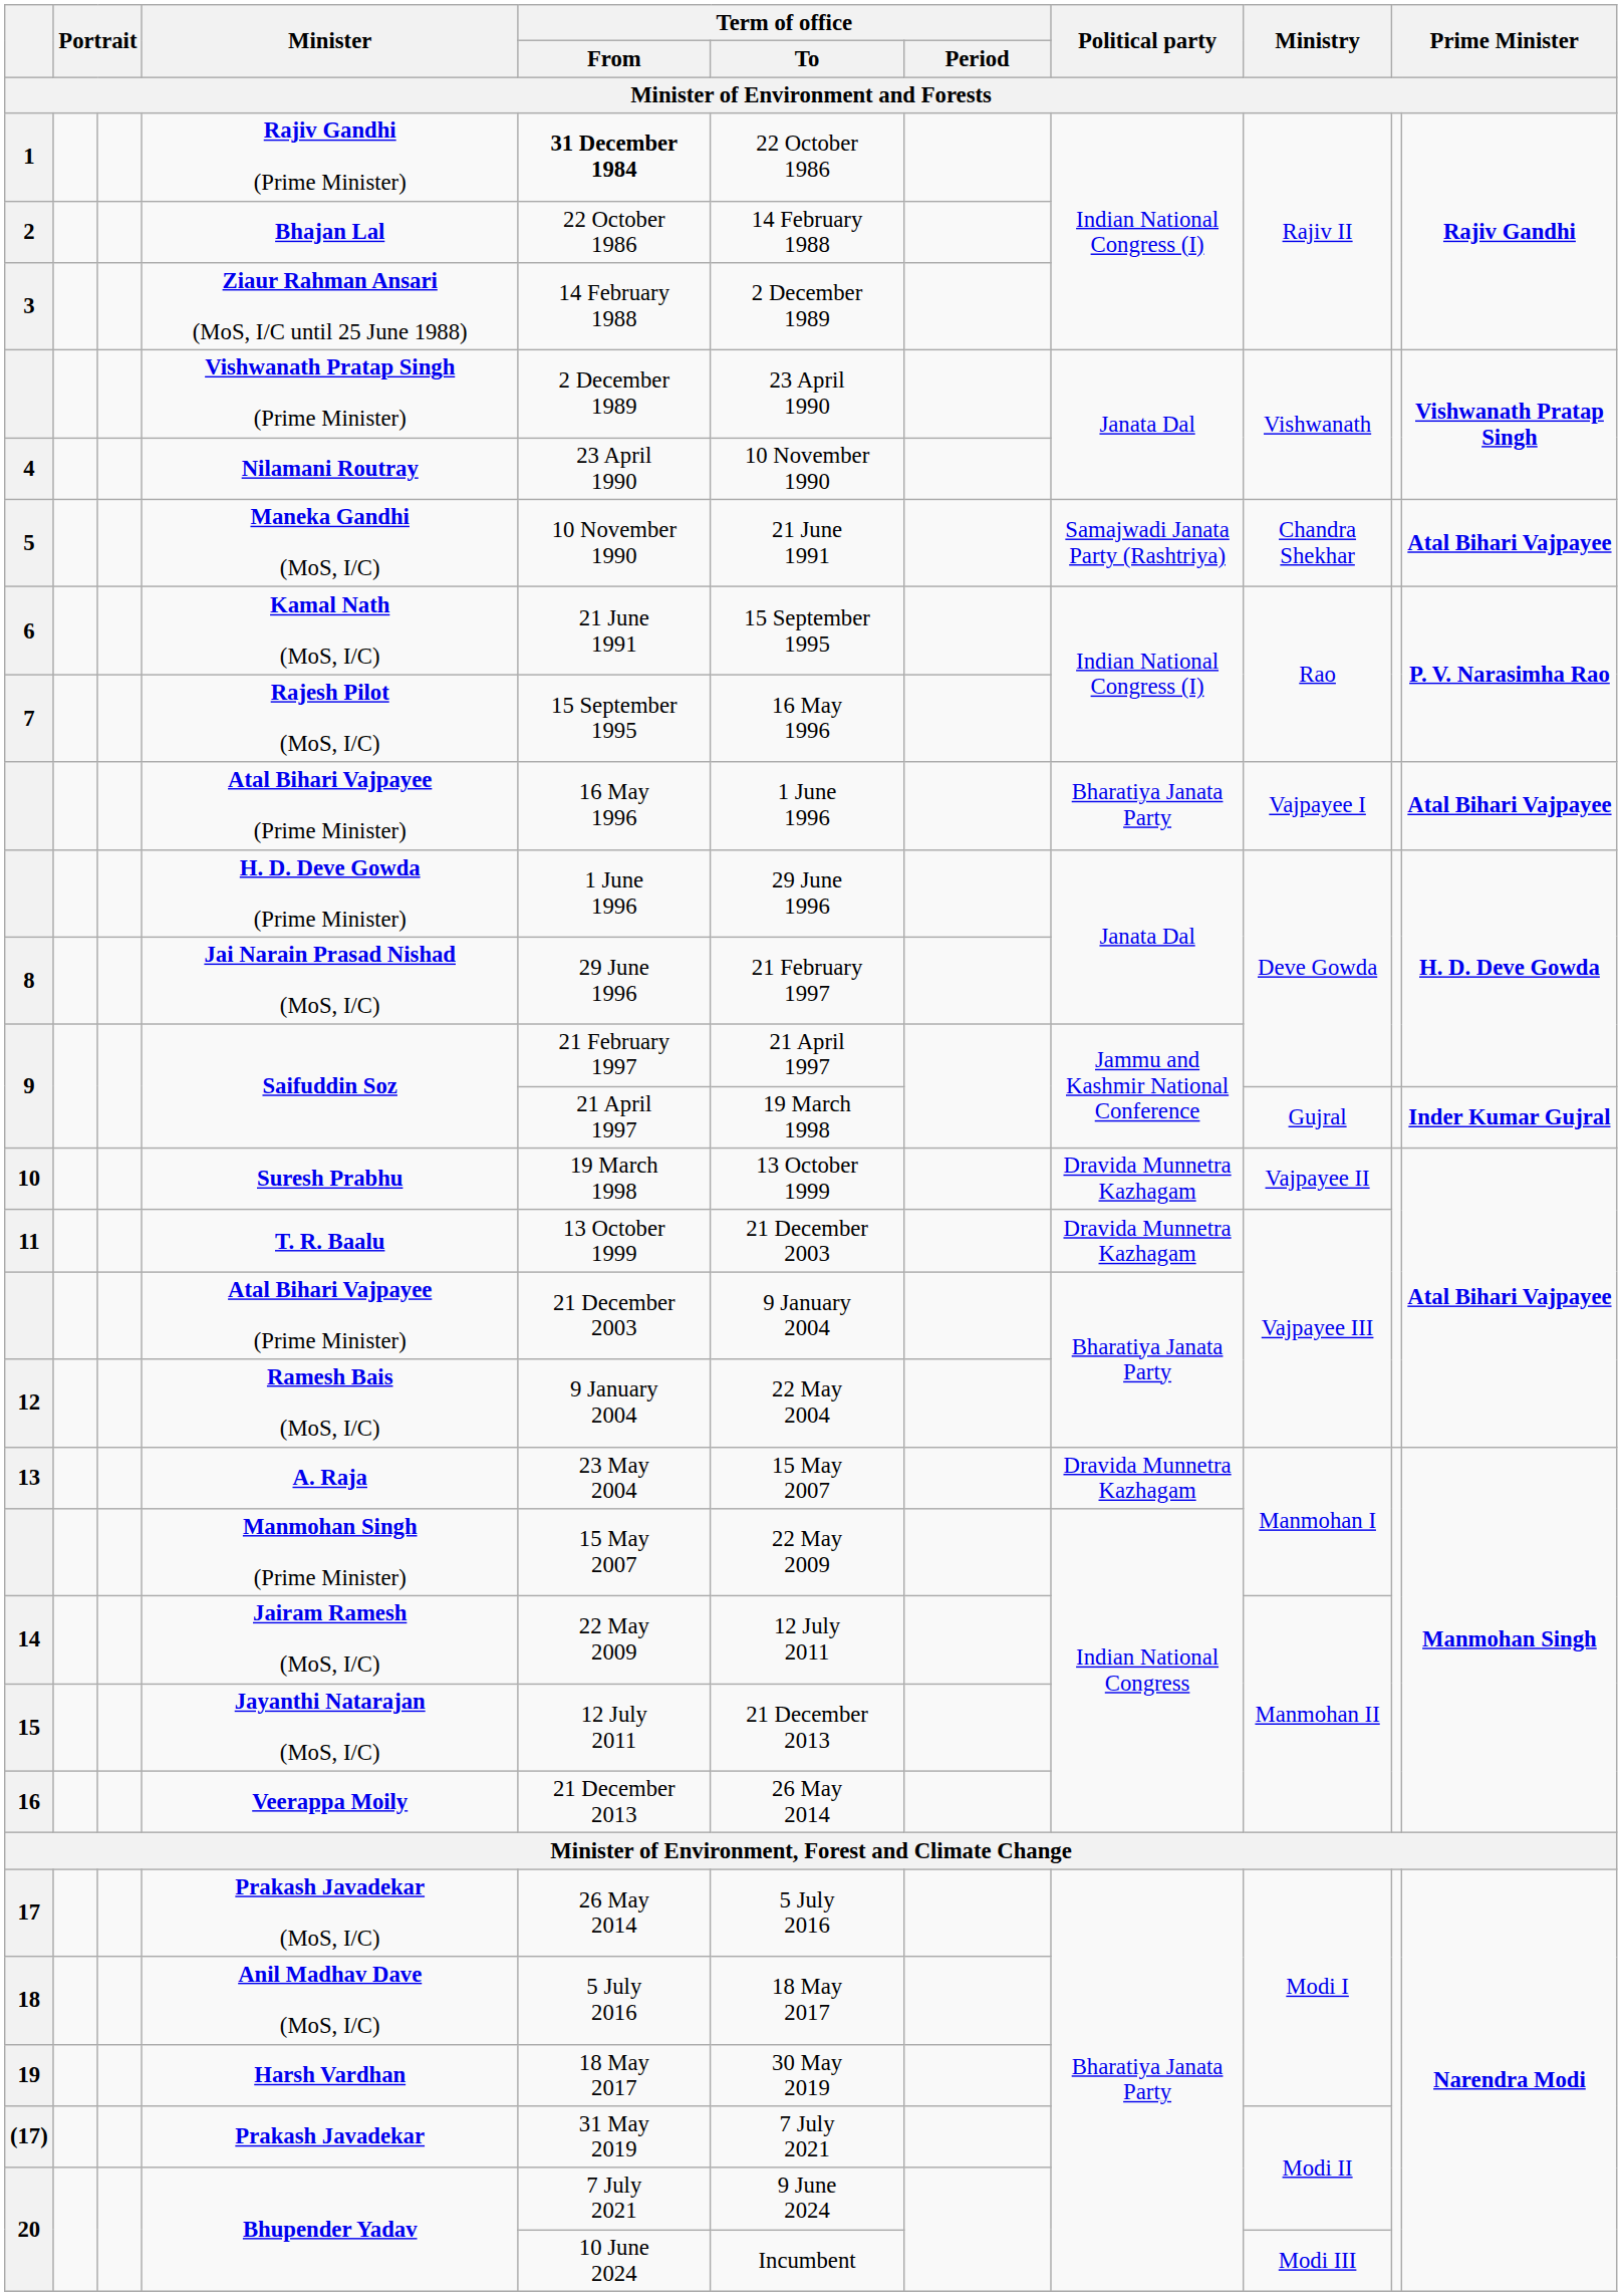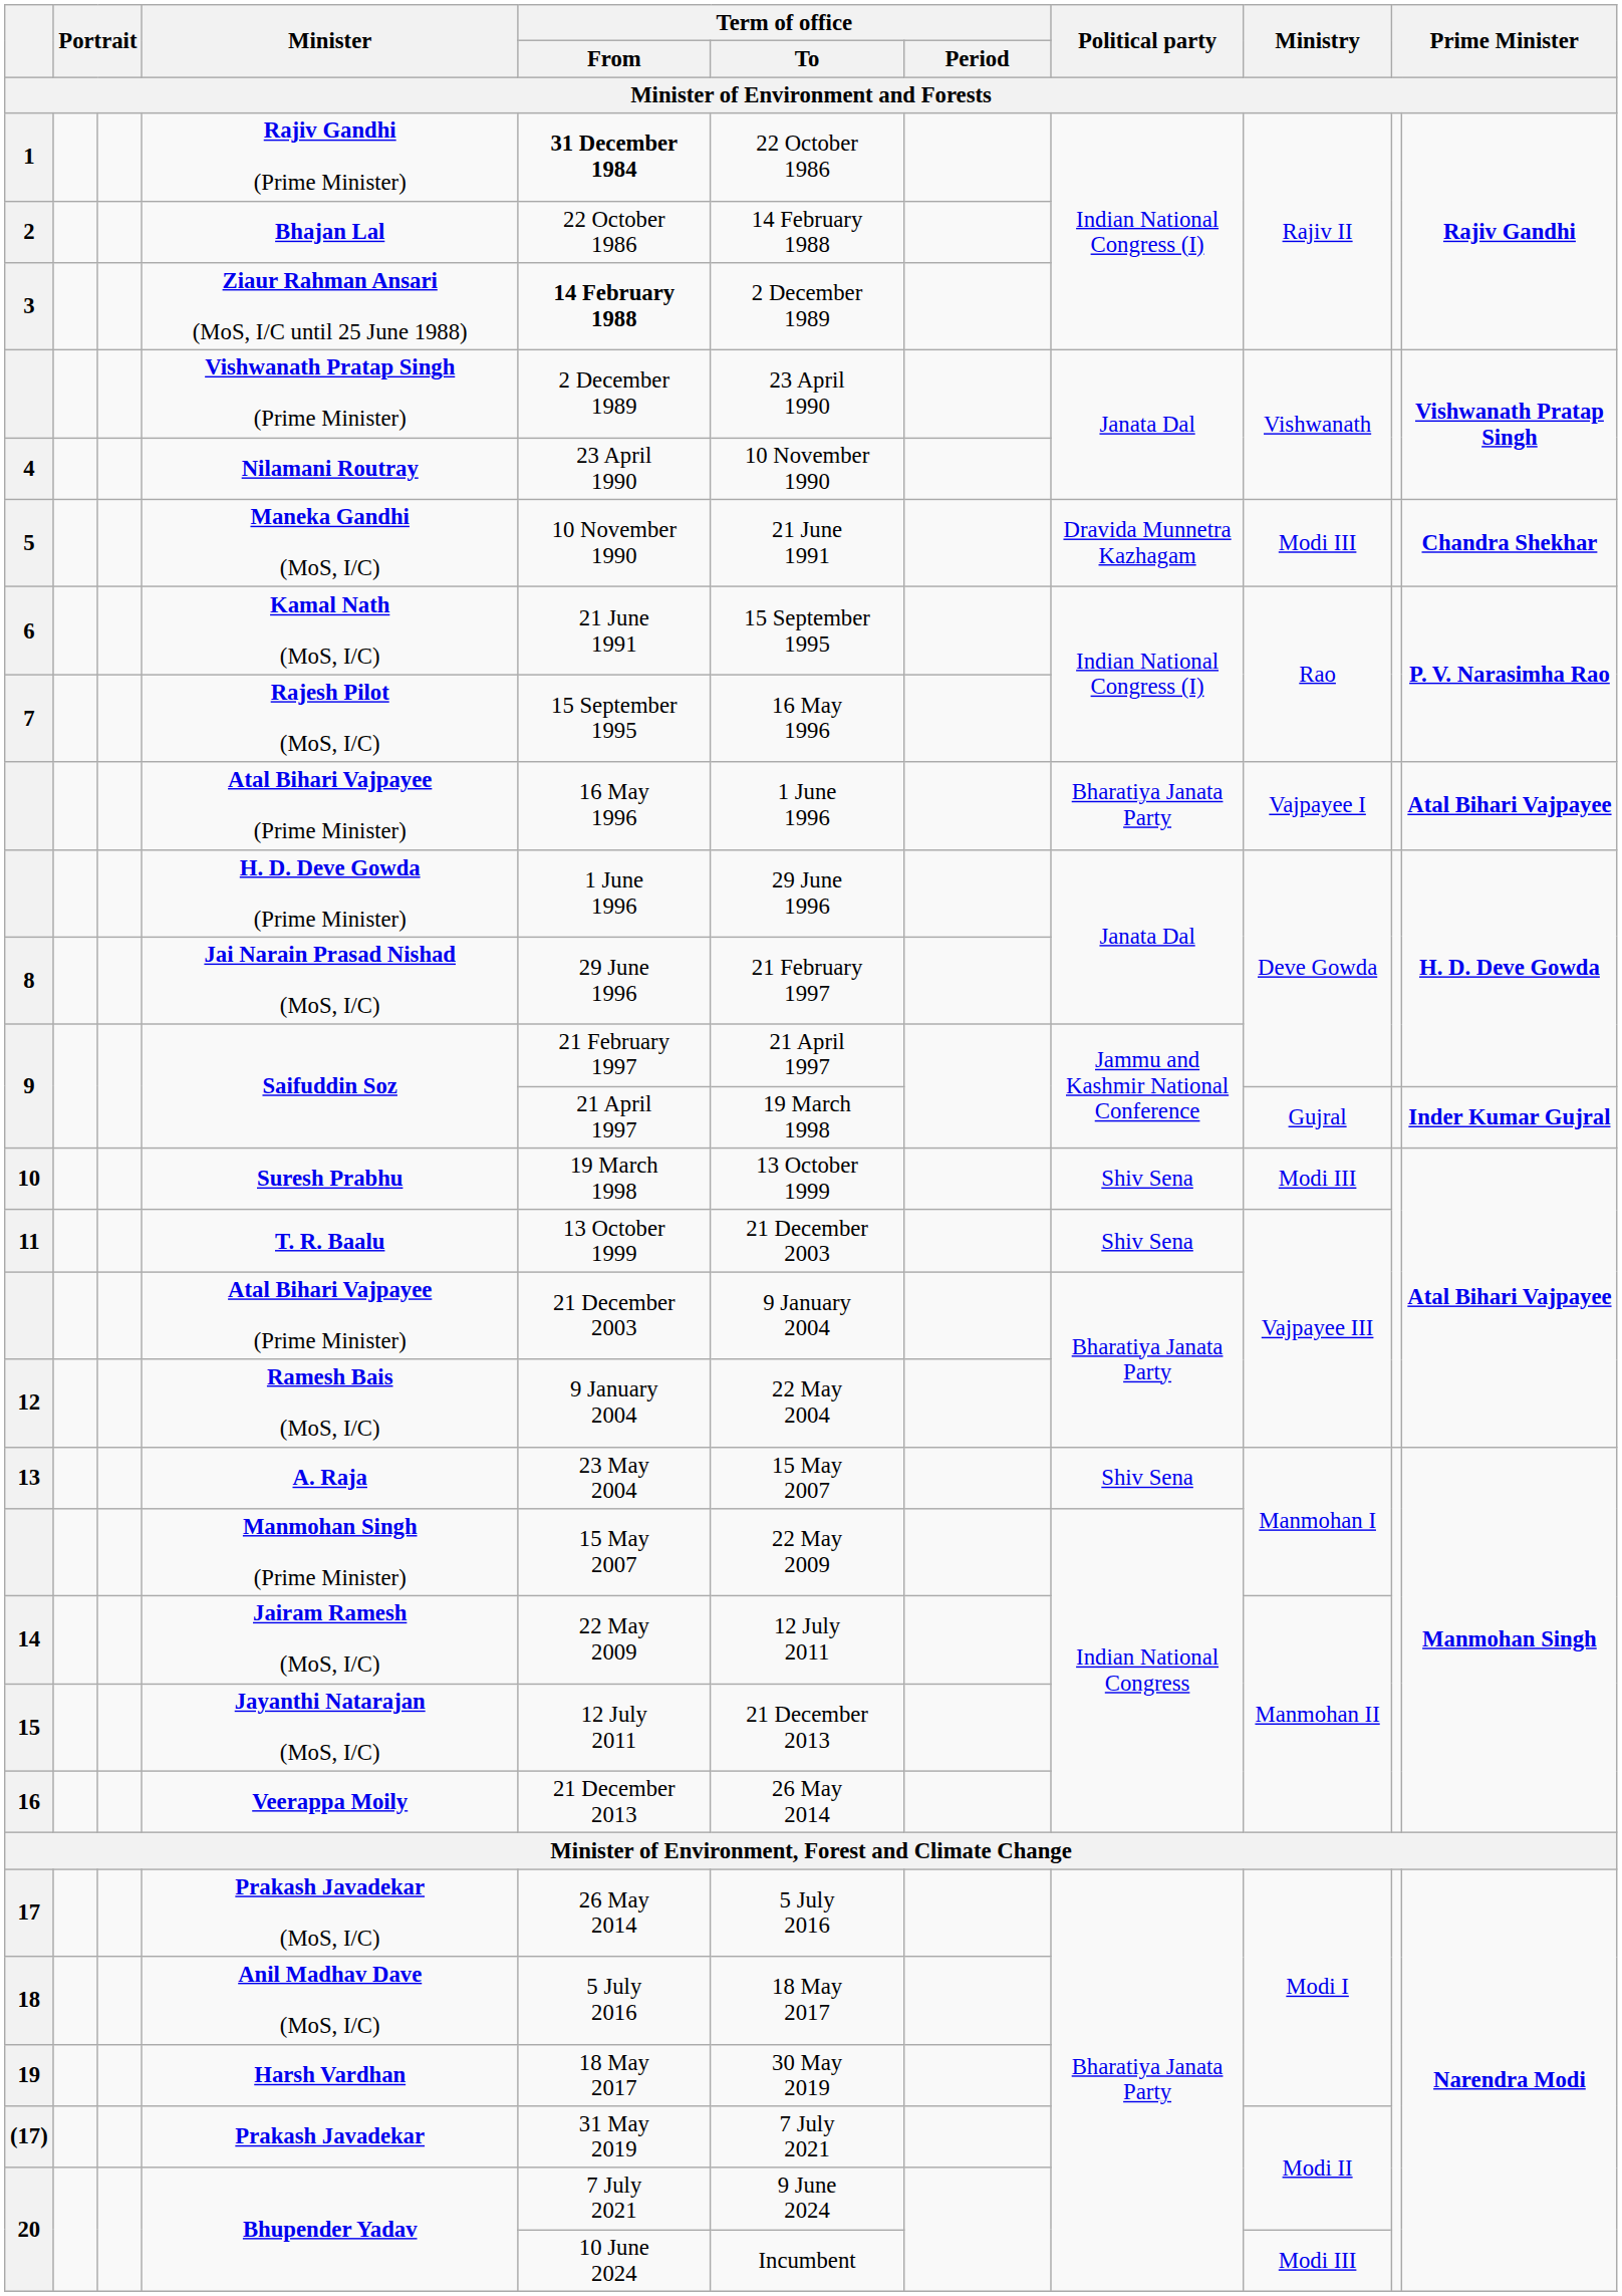Ziaur Rahman Ansari (MoS, I/C until 25 June 1988) | Term of office / From: normal -> bold
Maneka Gandhi (MoS, I/C) | Political party: Samajwadi Janata Party (Rashtriya) -> Dravida Munnetra Kazhagam
Maneka Gandhi (MoS, I/C) | Ministry: Chandra Shekhar -> Modi III
Maneka Gandhi (MoS, I/C) | column 11: Atal Bihari Vajpayee -> Chandra Shekhar
Suresh Prabhu | Political party: Dravida Munnetra Kazhagam -> Shiv Sena
Suresh Prabhu | Ministry: Vajpayee II -> Modi III
T. R. Baalu | Political party: Dravida Munnetra Kazhagam -> Shiv Sena
A. Raja | Political party: Dravida Munnetra Kazhagam -> Shiv Sena
